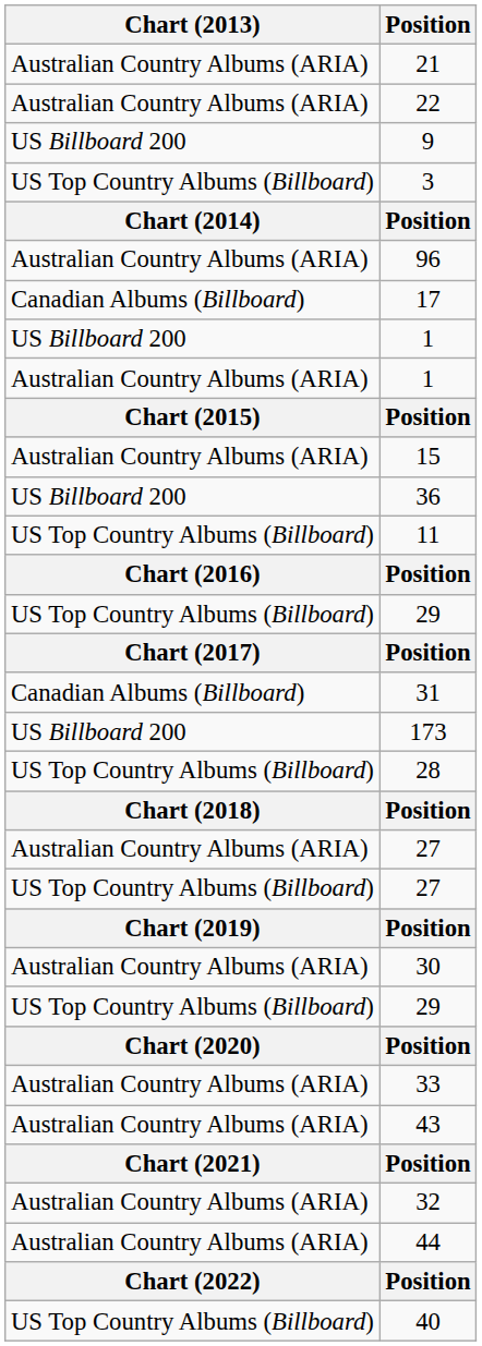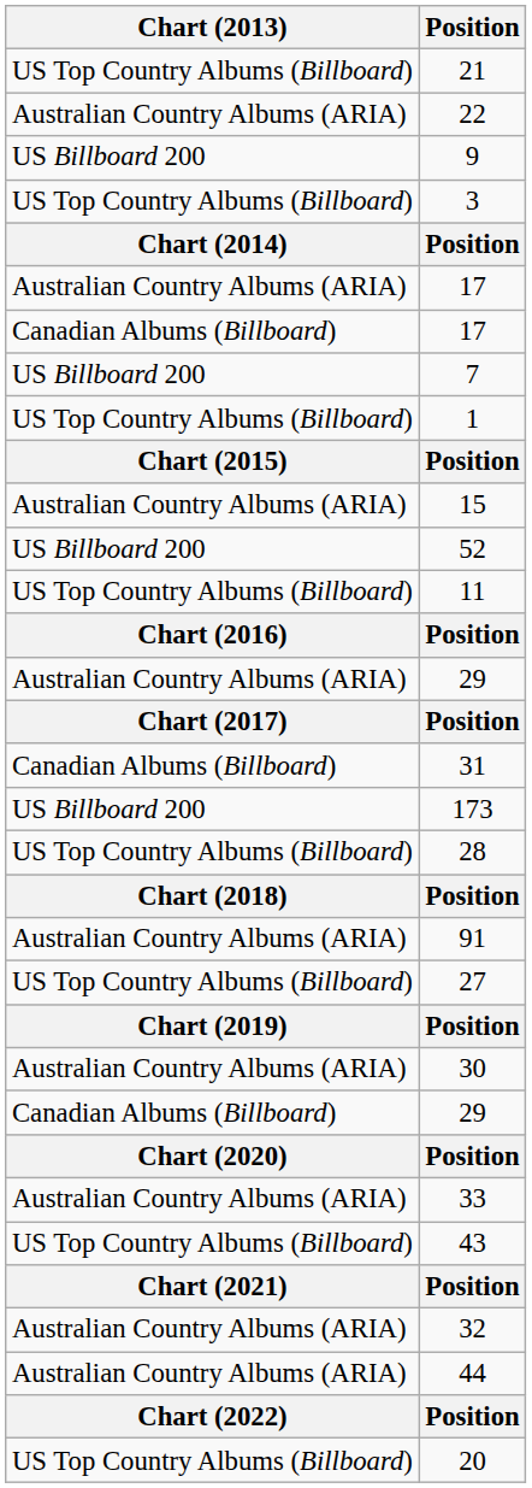row 2 | Chart (2013): Australian Country Albums (ARIA) -> US Top Country Albums (Billboard)
row 7 | Position: 96 -> 17
row 9 | Position: 1 -> 7
row 10 | Chart (2013): Australian Country Albums (ARIA) -> US Top Country Albums (Billboard)
row 13 | Position: 36 -> 52
row 16 | Chart (2013): US Top Country Albums (Billboard) -> Australian Country Albums (ARIA)
row 22 | Position: 27 -> 91
row 26 | Chart (2013): US Top Country Albums (Billboard) -> Canadian Albums (Billboard)
row 29 | Chart (2013): Australian Country Albums (ARIA) -> US Top Country Albums (Billboard)
row 34 | Position: 40 -> 20
